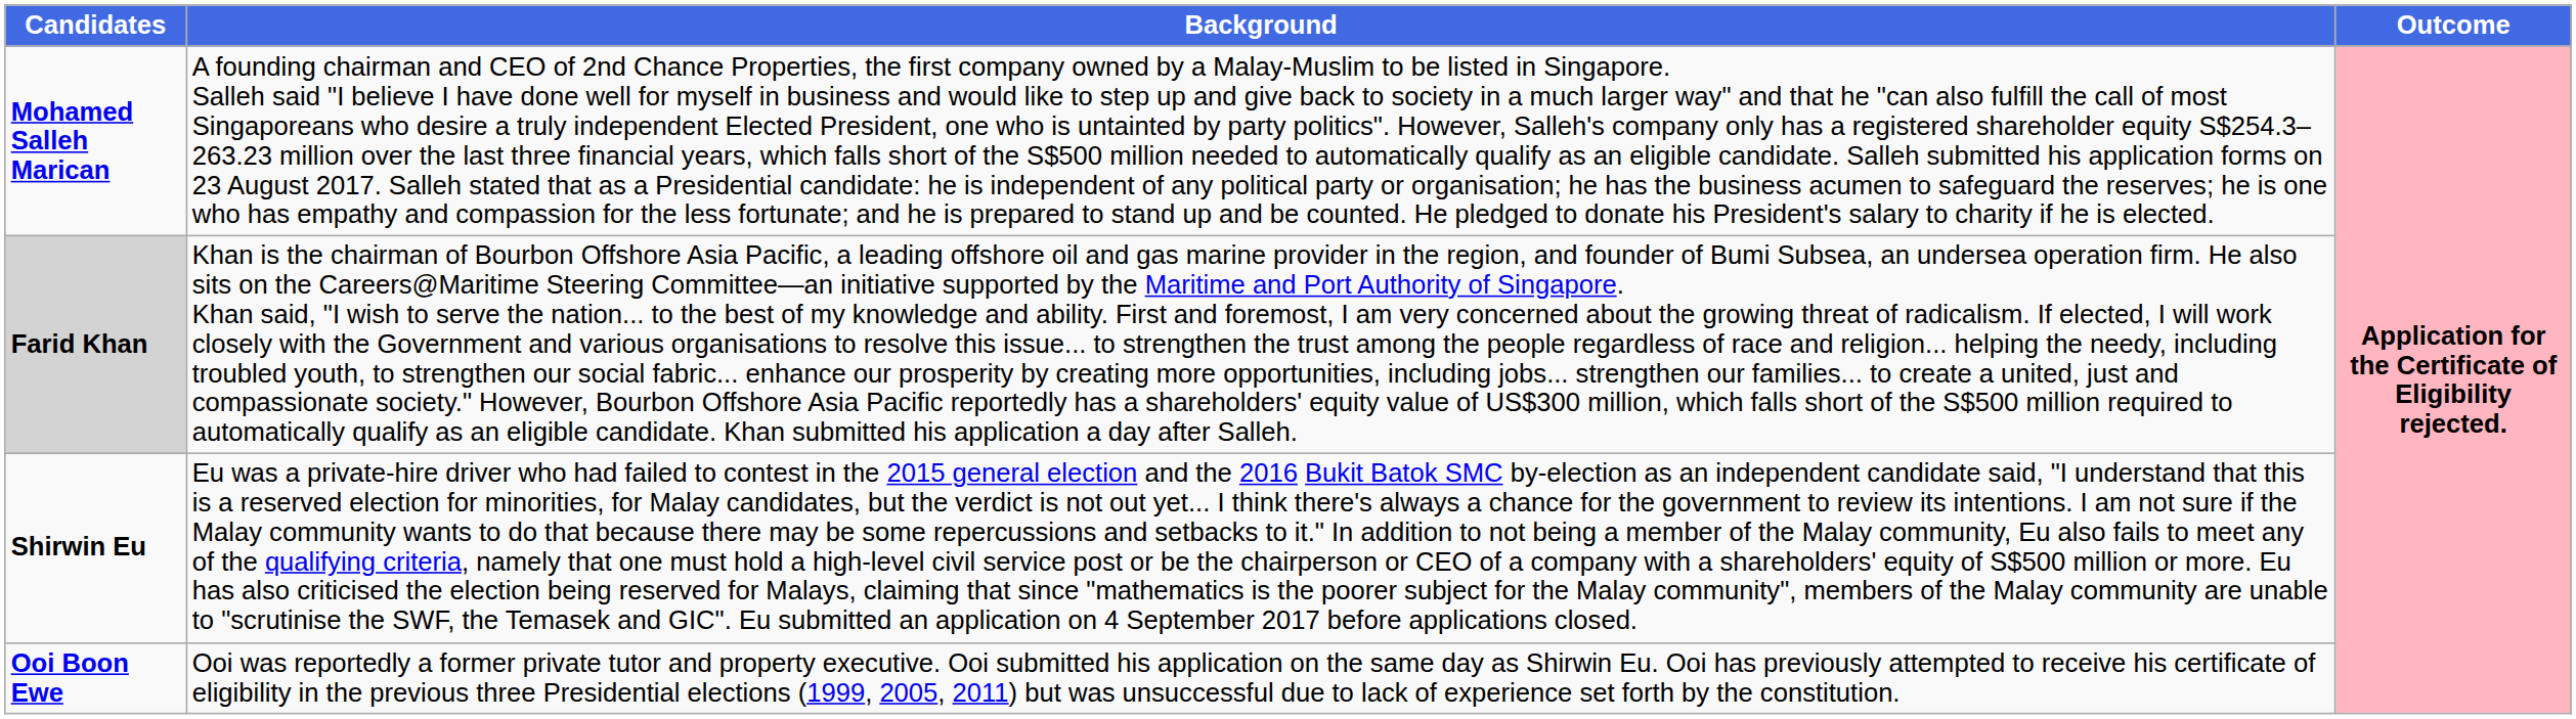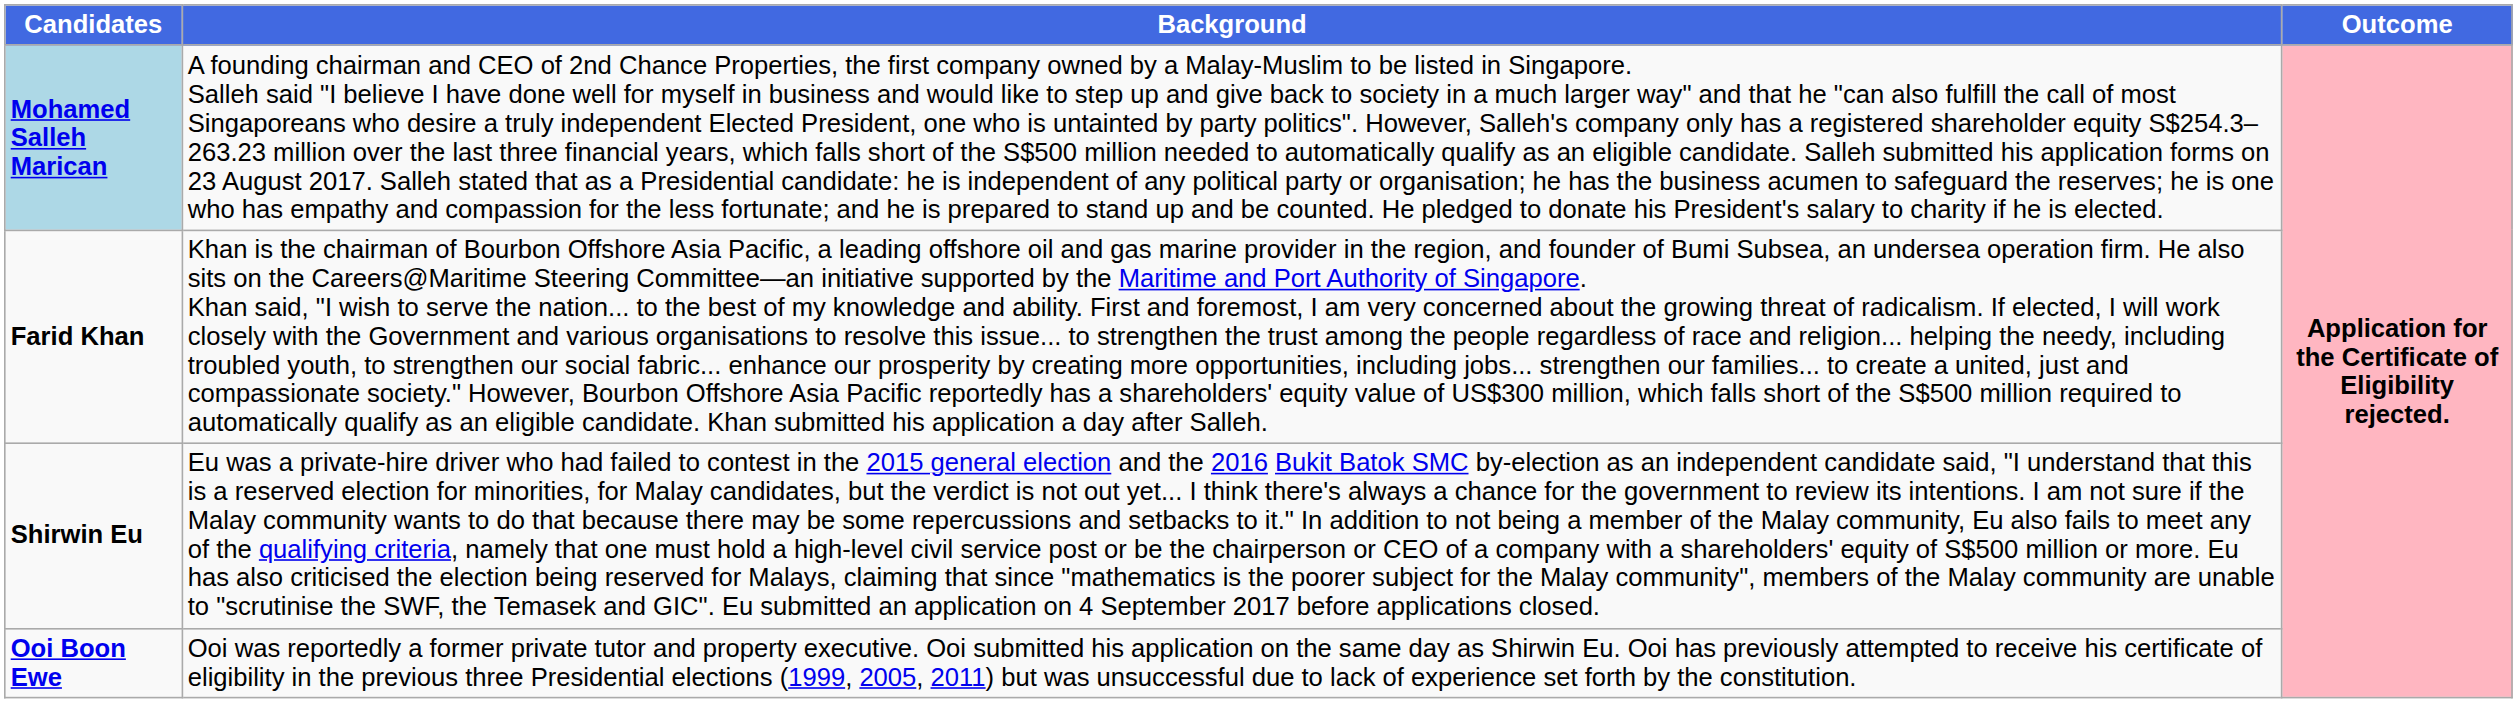Mohamed Salleh Marican | Candidates: no background -> lightblue background
Farid Khan | Candidates: lightgrey background -> no background
